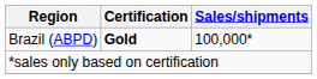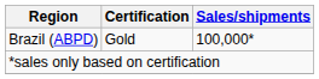Brazil (ABPD) | Certification: bold -> normal
